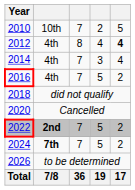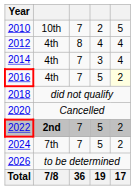2012 | column 5: bold -> normal
2016 | column 5: no background -> lightyellow background
2024 | column 2: bold -> normal
